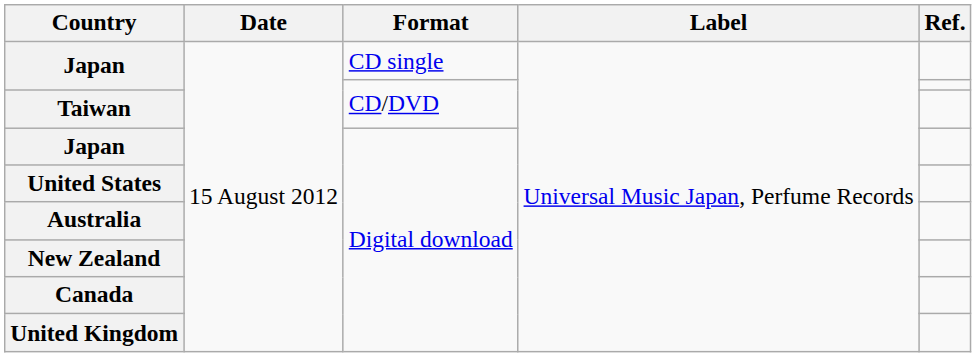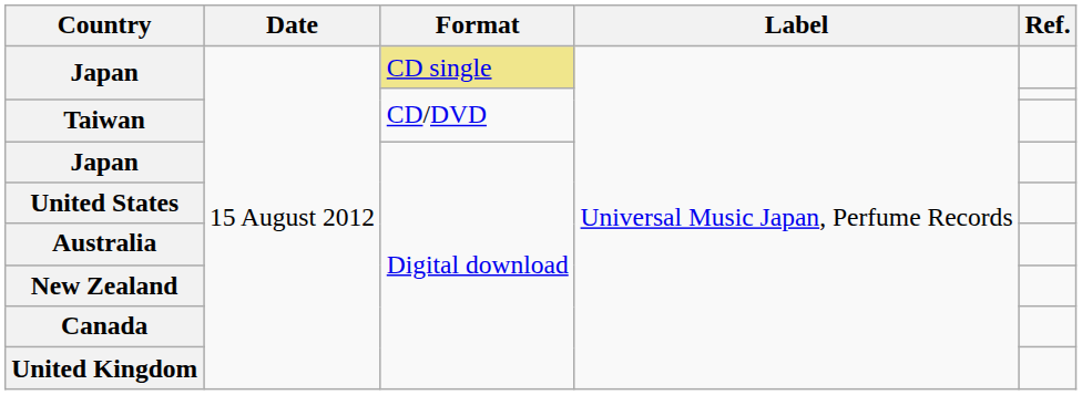Japan / CD single | Format: no background -> khaki background
